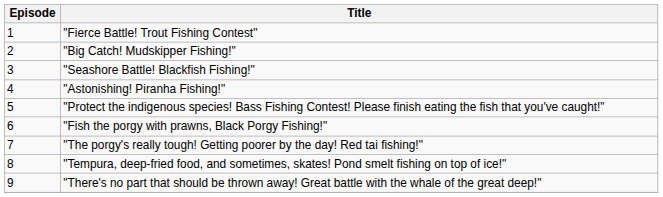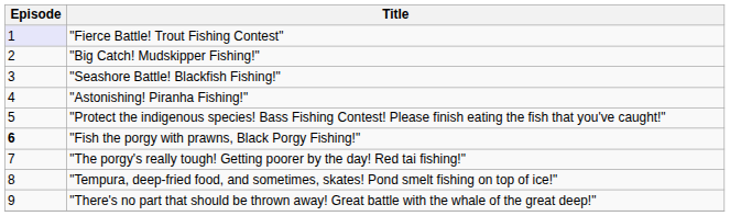"Fierce Battle! Trout Fishing Contest" | Episode: no background -> lavender background
"Fish the porgy with prawns, Black Porgy Fishing!" | Episode: normal -> bold
